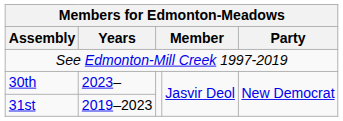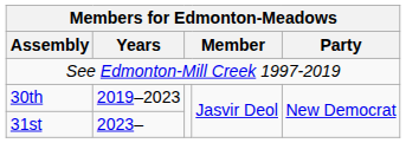30th | Years: 2023– -> 2019–2023
31st | Years: 2019–2023 -> 2023–
